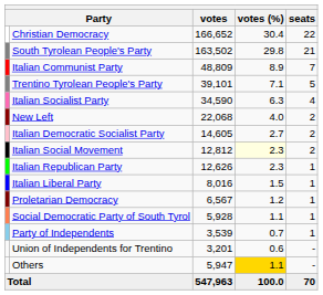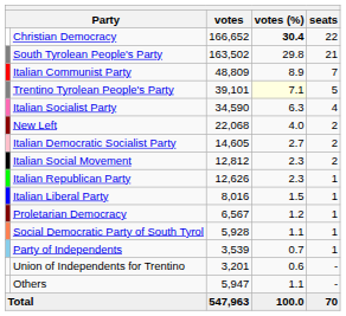Christian Democracy | votes (%): normal -> bold
Trentino Tyrolean People's Party | votes (%): no background -> lightyellow background
Italian Social Movement | votes (%): lightyellow background -> no background
Others | votes (%): gold background -> no background
